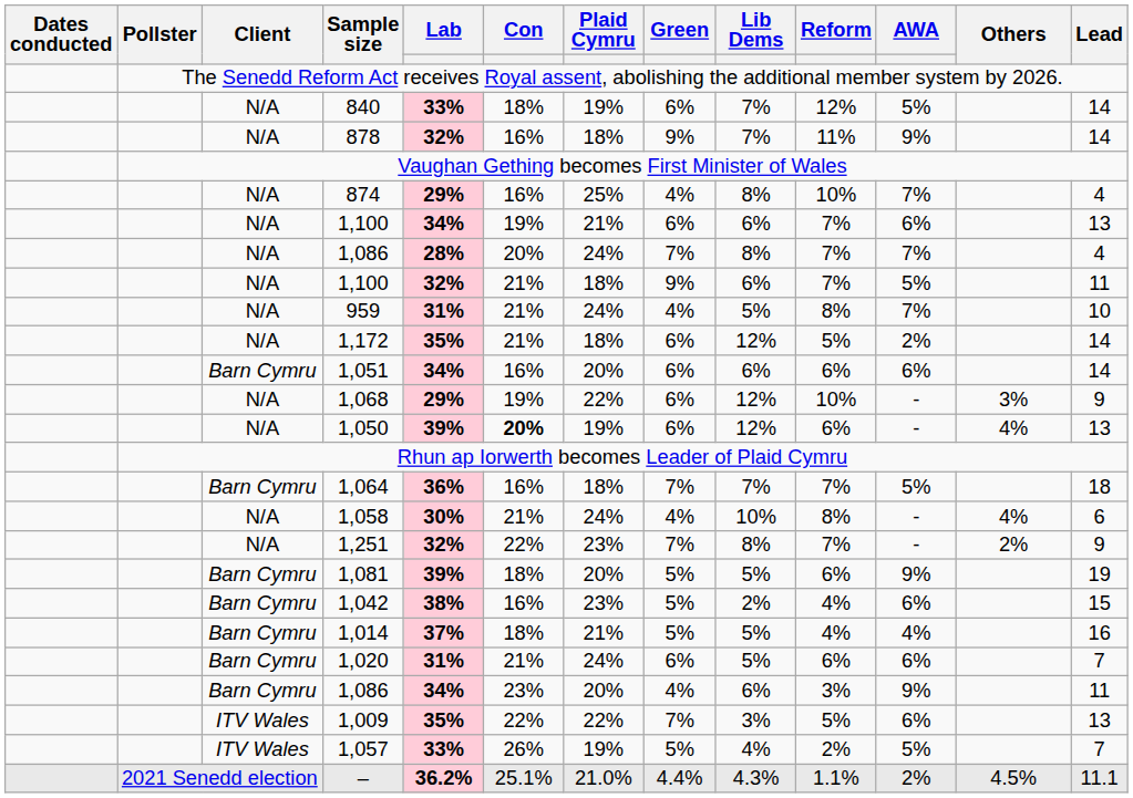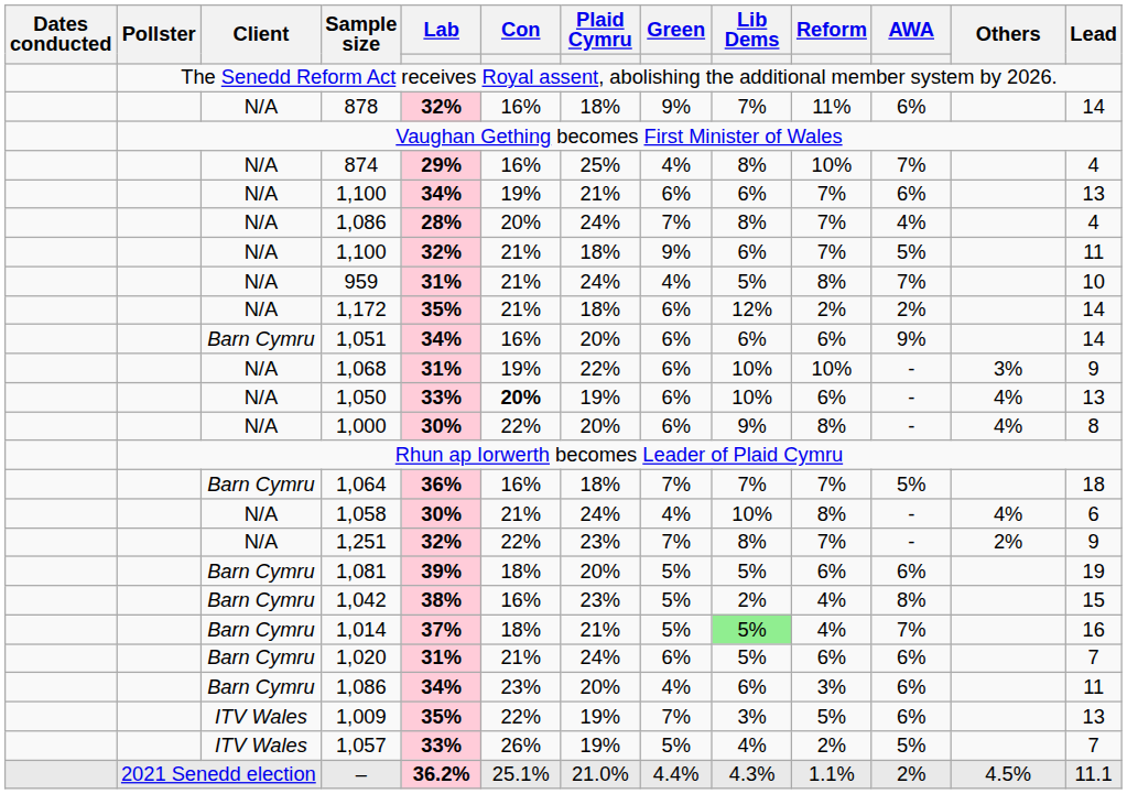- row: N/A | 840 | 33% | 18% | 19% | 6% | 7% | 12% | 5% | 14
878 | AWA: 9% -> 6%
N/A / 1,086 | AWA: 7% -> 4%
1,172 | Reform: 5% -> 2%
1,051 | AWA: 6% -> 9%
1,068 | Lab: 29% -> 31%
1,068 | Lib Dems: 12% -> 10%
1,050 | Lab: 39% -> 33%
1,050 | Lib Dems: 12% -> 10%
+ row: N/A | 1,000 | 30% | 22% | 20% | 6% | 9% | 8% | - | 4% | 8
1,081 | AWA: 9% -> 6%
1,042 | AWA: 6% -> 8%
1,014 | Lib Dems: no background -> lightgreen background
1,014 | AWA: 4% -> 7%
Barn Cymru / 1,086 | AWA: 9% -> 6%
1,009 | Plaid Cymru: 22% -> 19%
